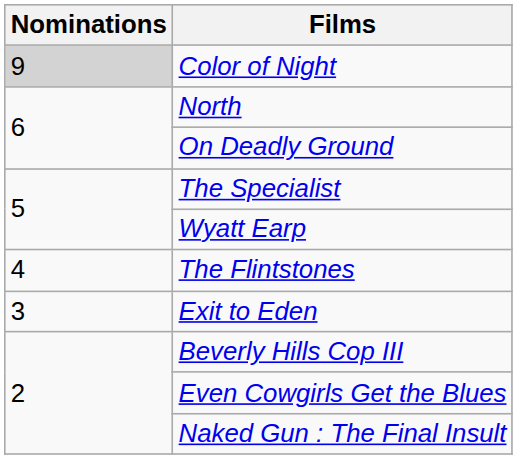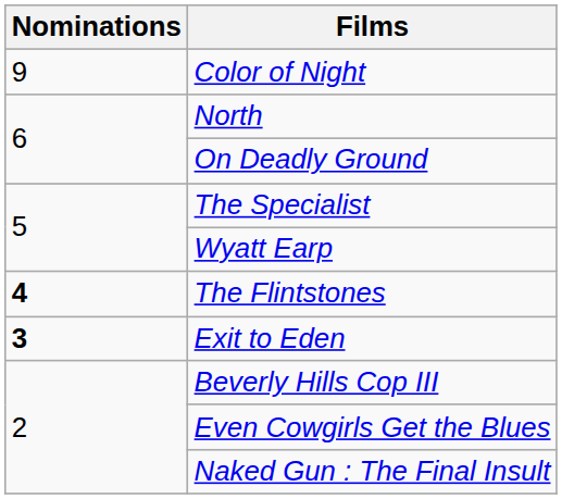Color of Night | Nominations: lightgrey background -> no background
The Flintstones | Nominations: normal -> bold
Exit to Eden | Nominations: normal -> bold
